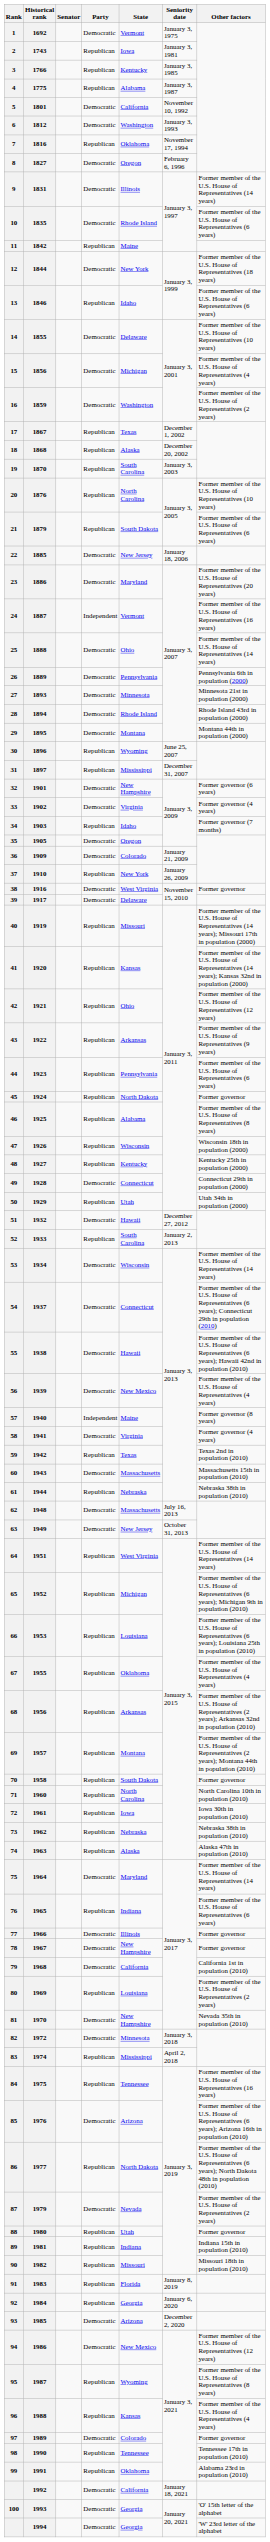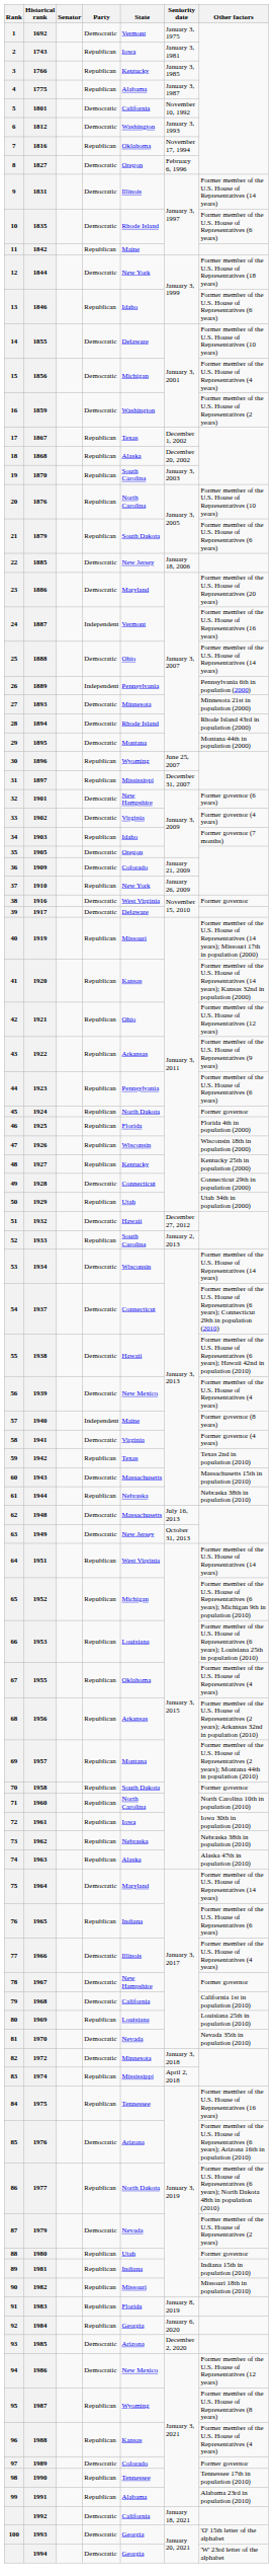1889 | Party: Democratic -> Independent
1925 | State: Alabama -> Florida
1925 | Other factors: Former member of the U.S. House of Representatives (8 years) -> Florida 4th in population (2000)
1966 | Other factors: Former governor -> Former member of the U.S. House of Representatives (4 years)
1969 | Other factors: Former member of the U.S. House of Representatives (2 years) -> Louisiana 25th in population (2010)
1970 | State: New Hampshire -> Nevada
1991 | State: Oklahoma -> Alabama
